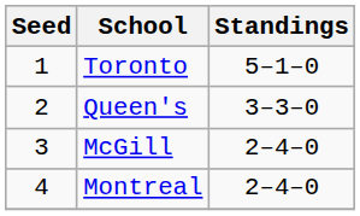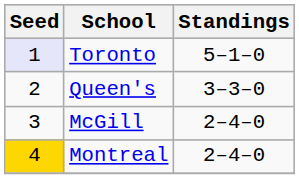Toronto | Seed: no background -> lavender background
Montreal | Seed: no background -> gold background
